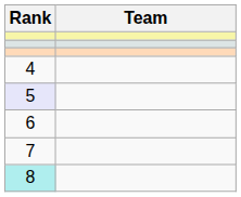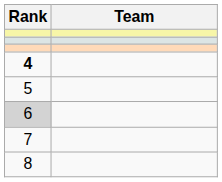row 5 | Rank: normal -> bold
row 6 | Rank: lavender background -> no background
row 7 | Rank: no background -> lightgrey background
row 9 | Rank: paleturquoise background -> no background
